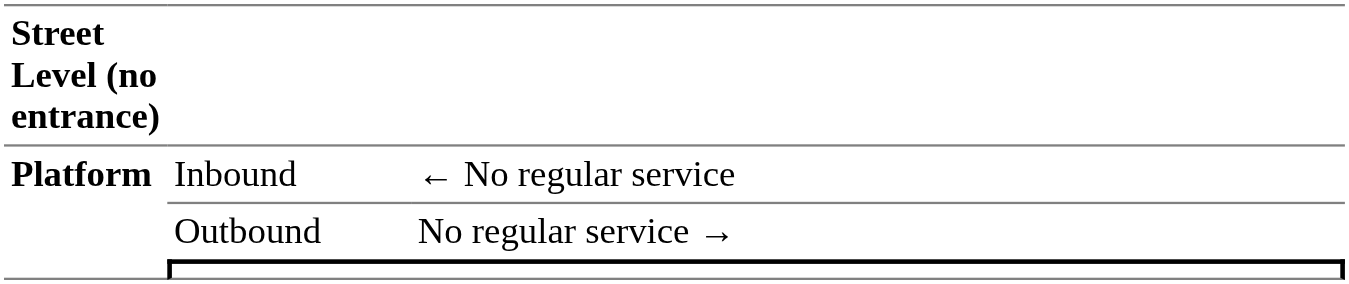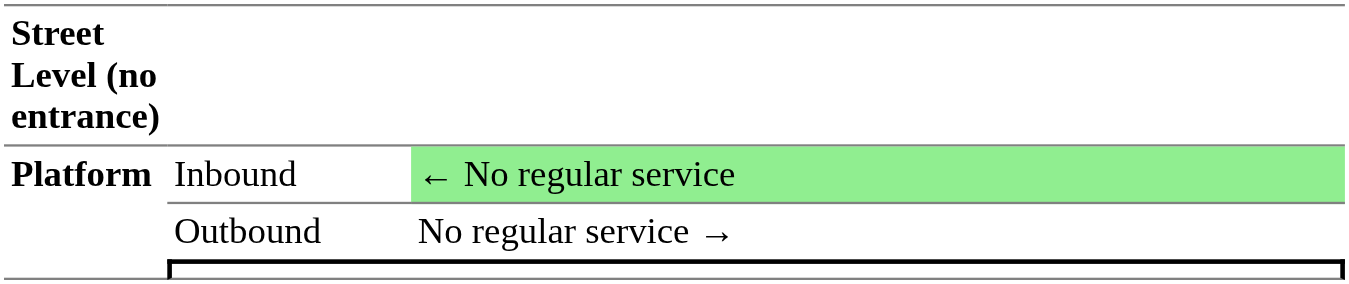Inbound | column 3: no background -> lightgreen background
